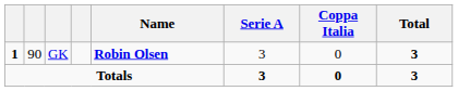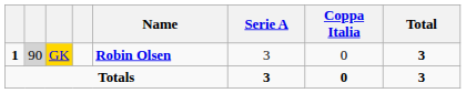1 | column 2: no background -> lightgrey background
1 | column 3: no background -> gold background
